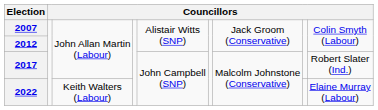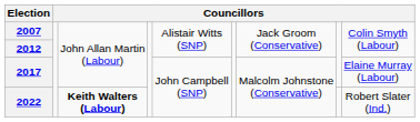2017 | column 9: Robert Slater (Ind.) -> Elaine Murray (Labour)
2022 | column 3: normal -> bold
2022 | column 9: Elaine Murray (Labour) -> Robert Slater (Ind.)
